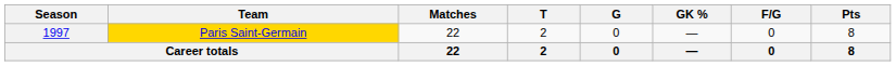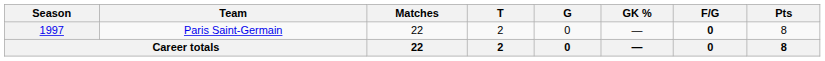1997 | Team: gold background -> no background
1997 | F/G: normal -> bold
